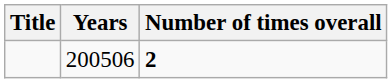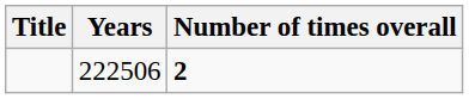row 2 | Years: 200506 -> 222506
